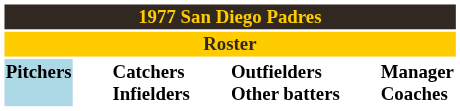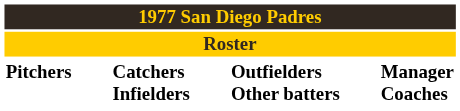Pitchers | column 1: lightblue background -> no background
